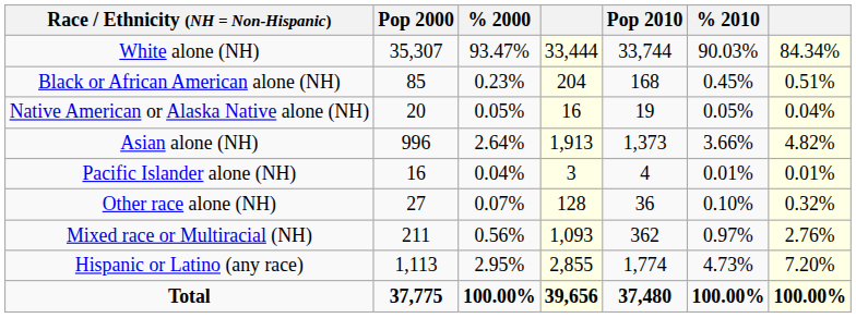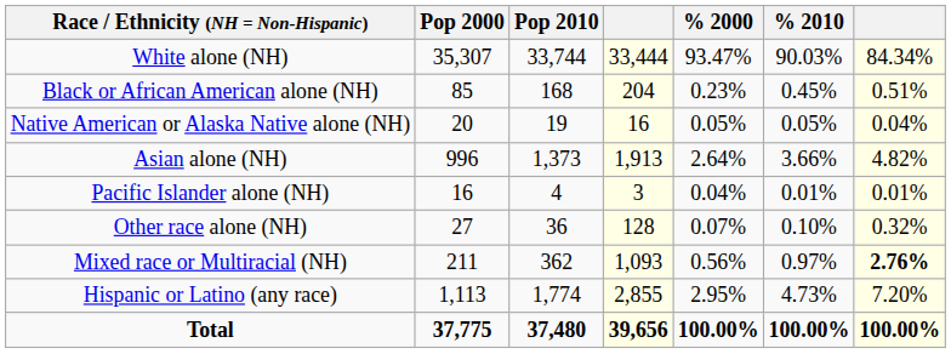columns swapped: Pop 2010 <-> % 2000
Mixed race or Multiracial (NH) | column 7: normal -> bold
